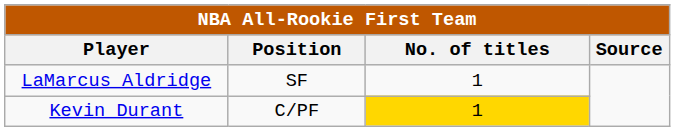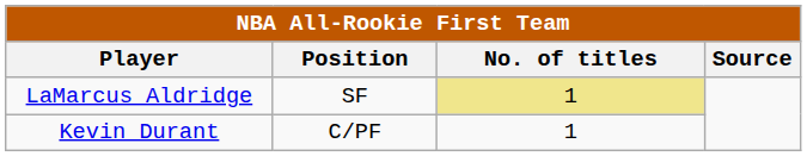LaMarcus Aldridge | No. of titles: no background -> khaki background
Kevin Durant | No. of titles: gold background -> no background
